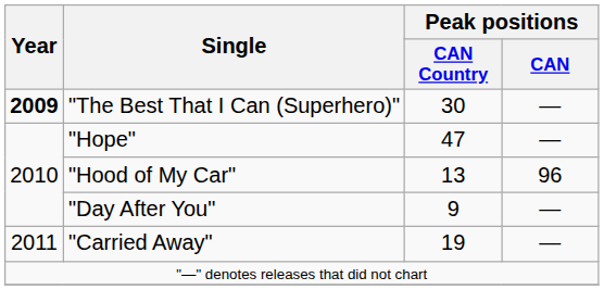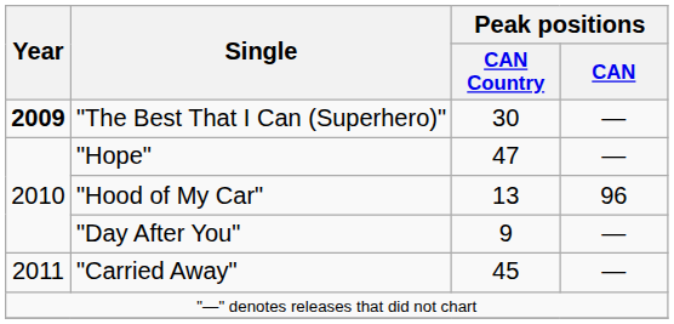"Carried Away" | Peak positions / CAN Country: 19 -> 45
